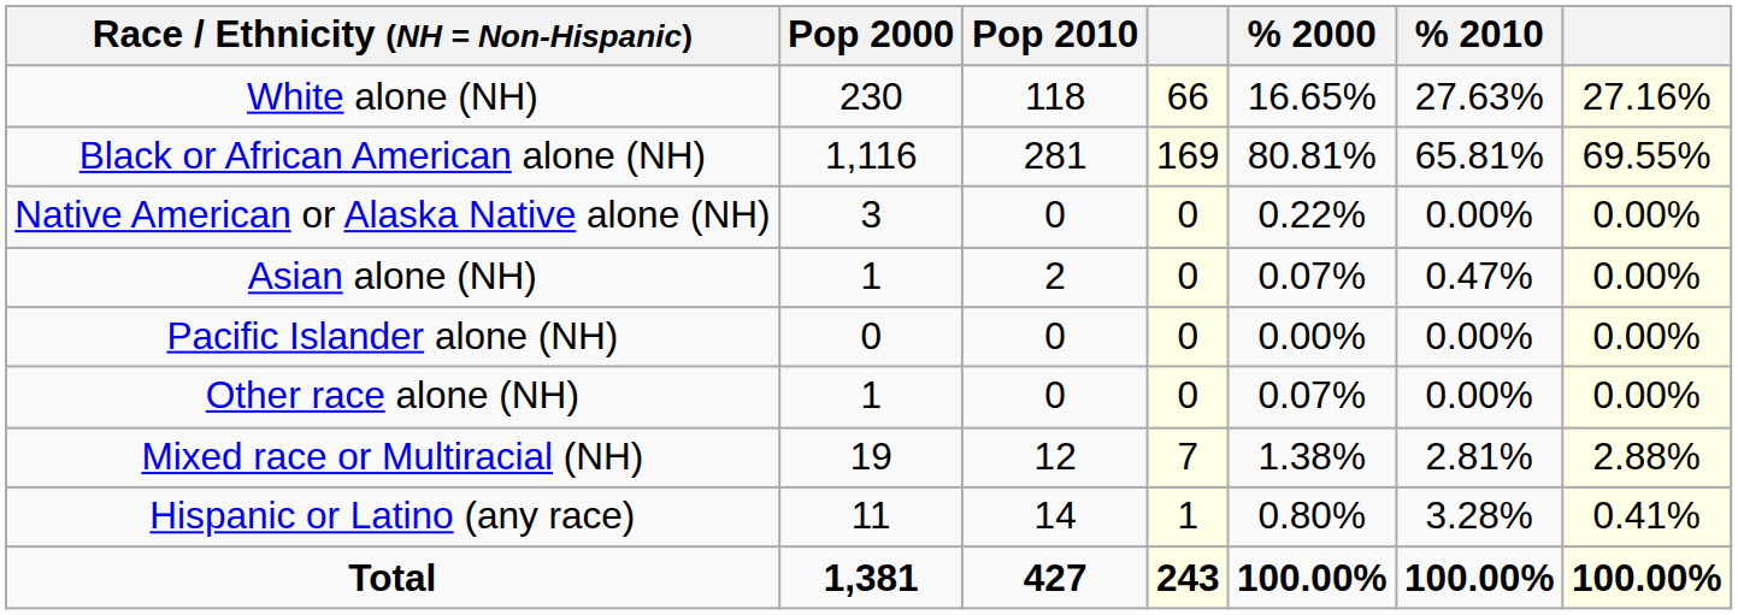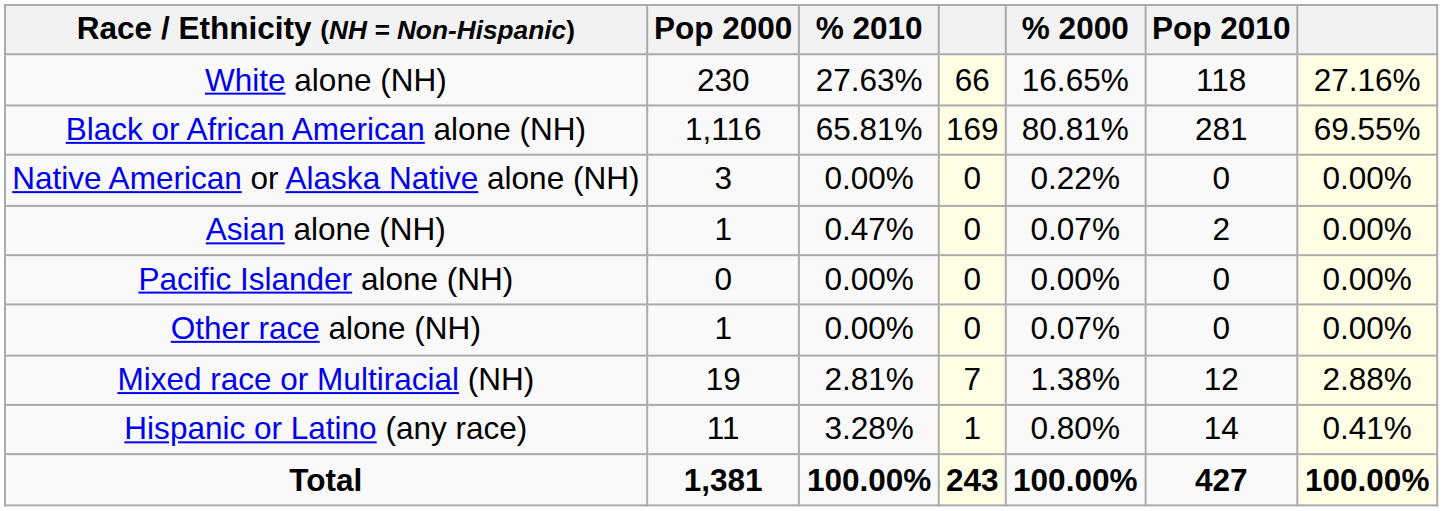columns swapped: Pop 2010 <-> % 2010
